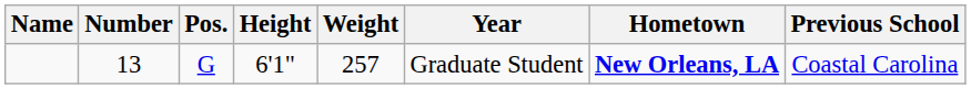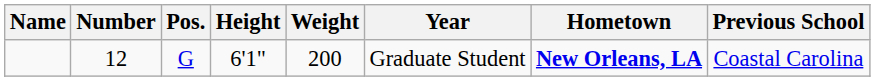row 2 | Number: 13 -> 12
row 2 | Weight: 257 -> 200
